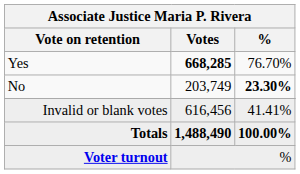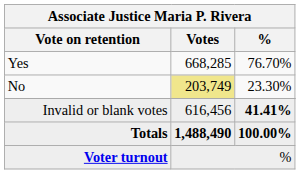Yes | Votes: bold -> normal
No | Votes: no background -> khaki background
No | %: bold -> normal
Invalid or blank votes | %: normal -> bold
